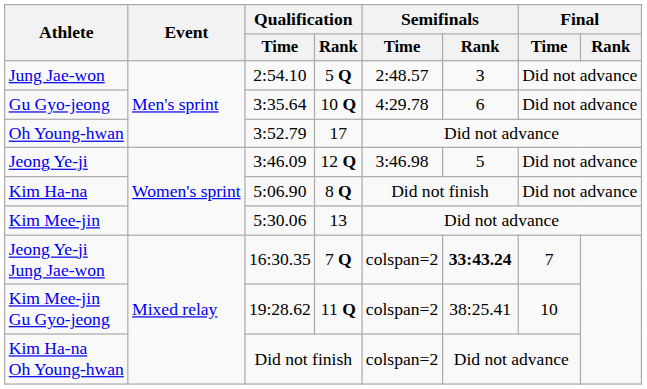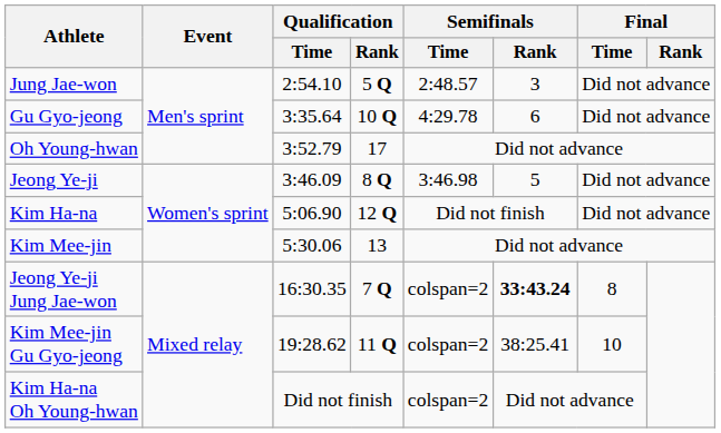Jeong Ye-ji | Qualification / Rank: 12 Q -> 8 Q
Kim Ha-na | Qualification / Rank: 8 Q -> 12 Q
Jeong Ye-ji Jung Jae-won | Final / Time: 7 -> 8
